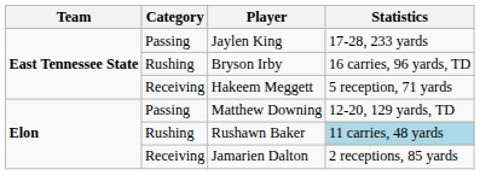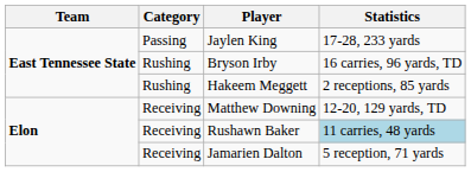Hakeem Meggett | Category: Receiving -> Rushing
Hakeem Meggett | Statistics: 5 reception, 71 yards -> 2 receptions, 85 yards
Matthew Downing | Category: Passing -> Receiving
Rushawn Baker | Category: Rushing -> Receiving
Jamarien Dalton | Statistics: 2 receptions, 85 yards -> 5 reception, 71 yards
